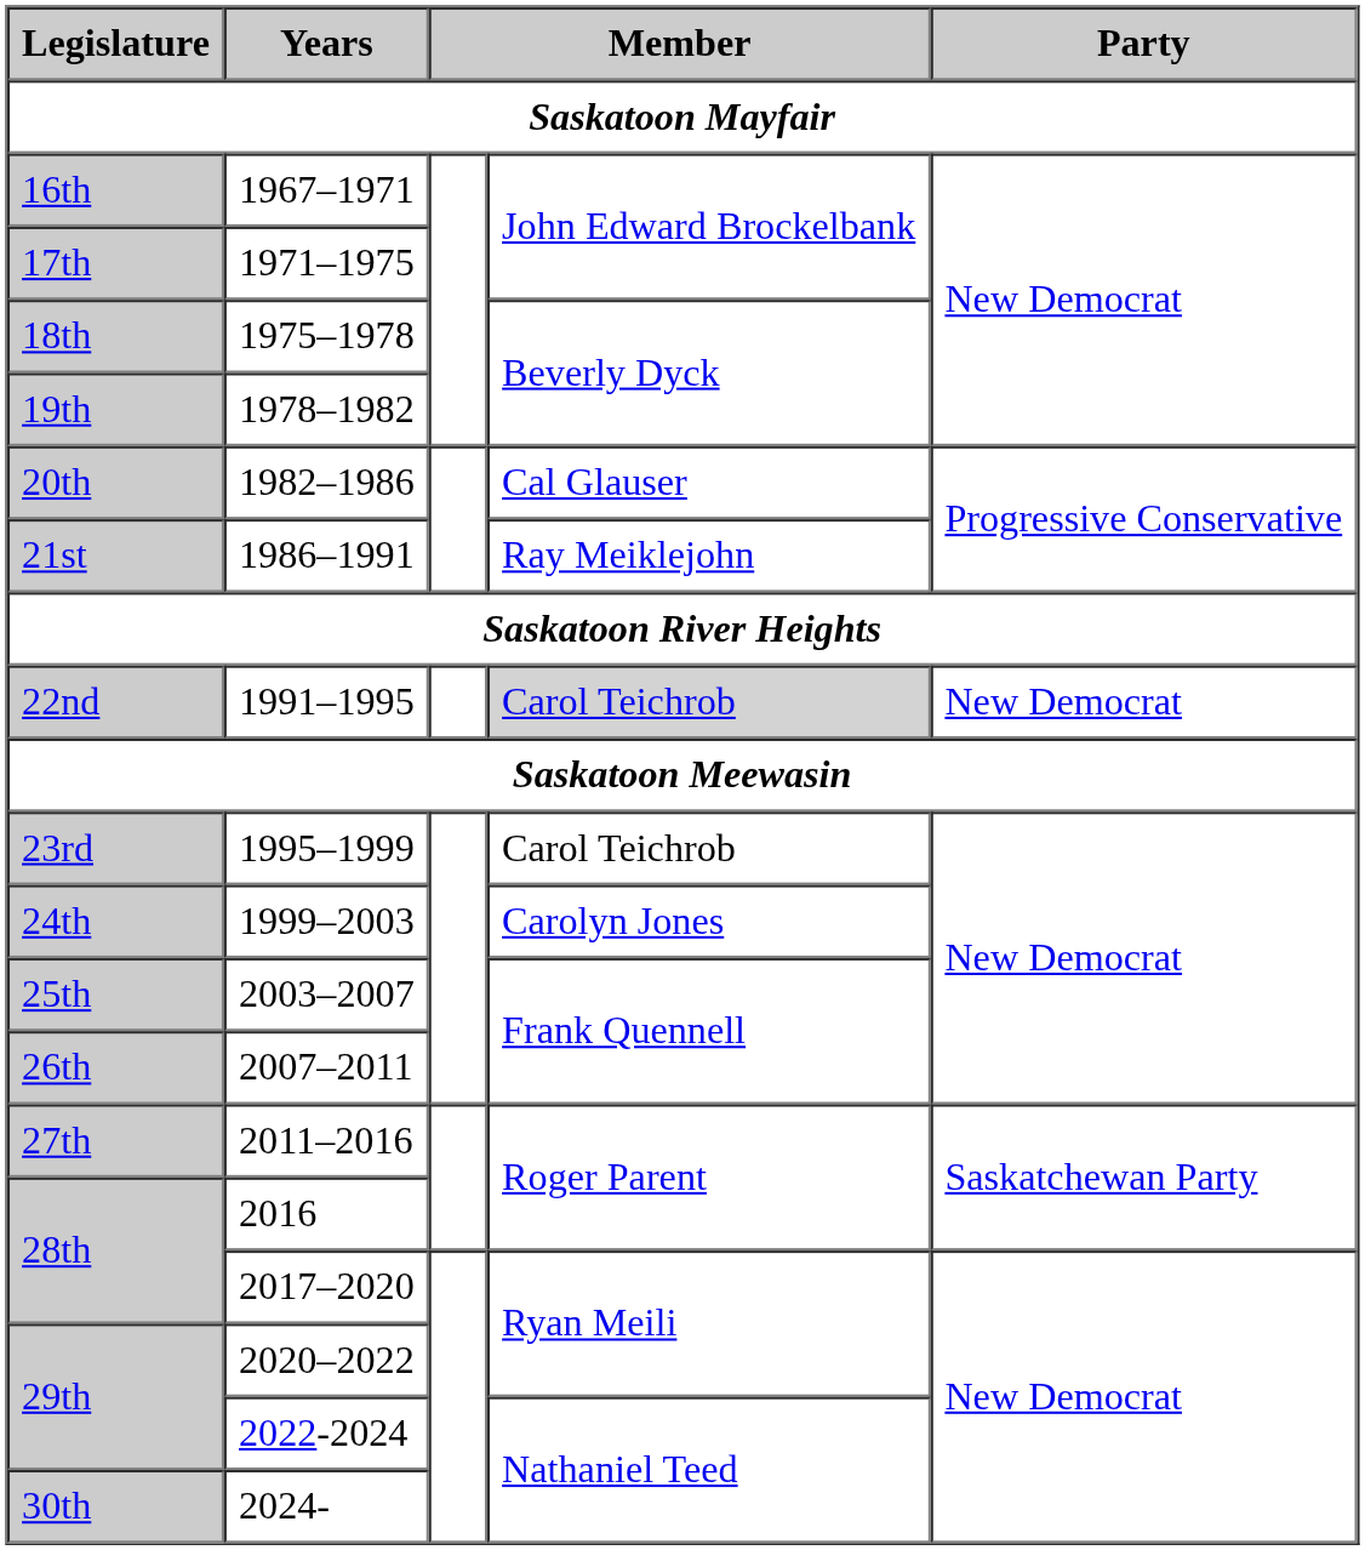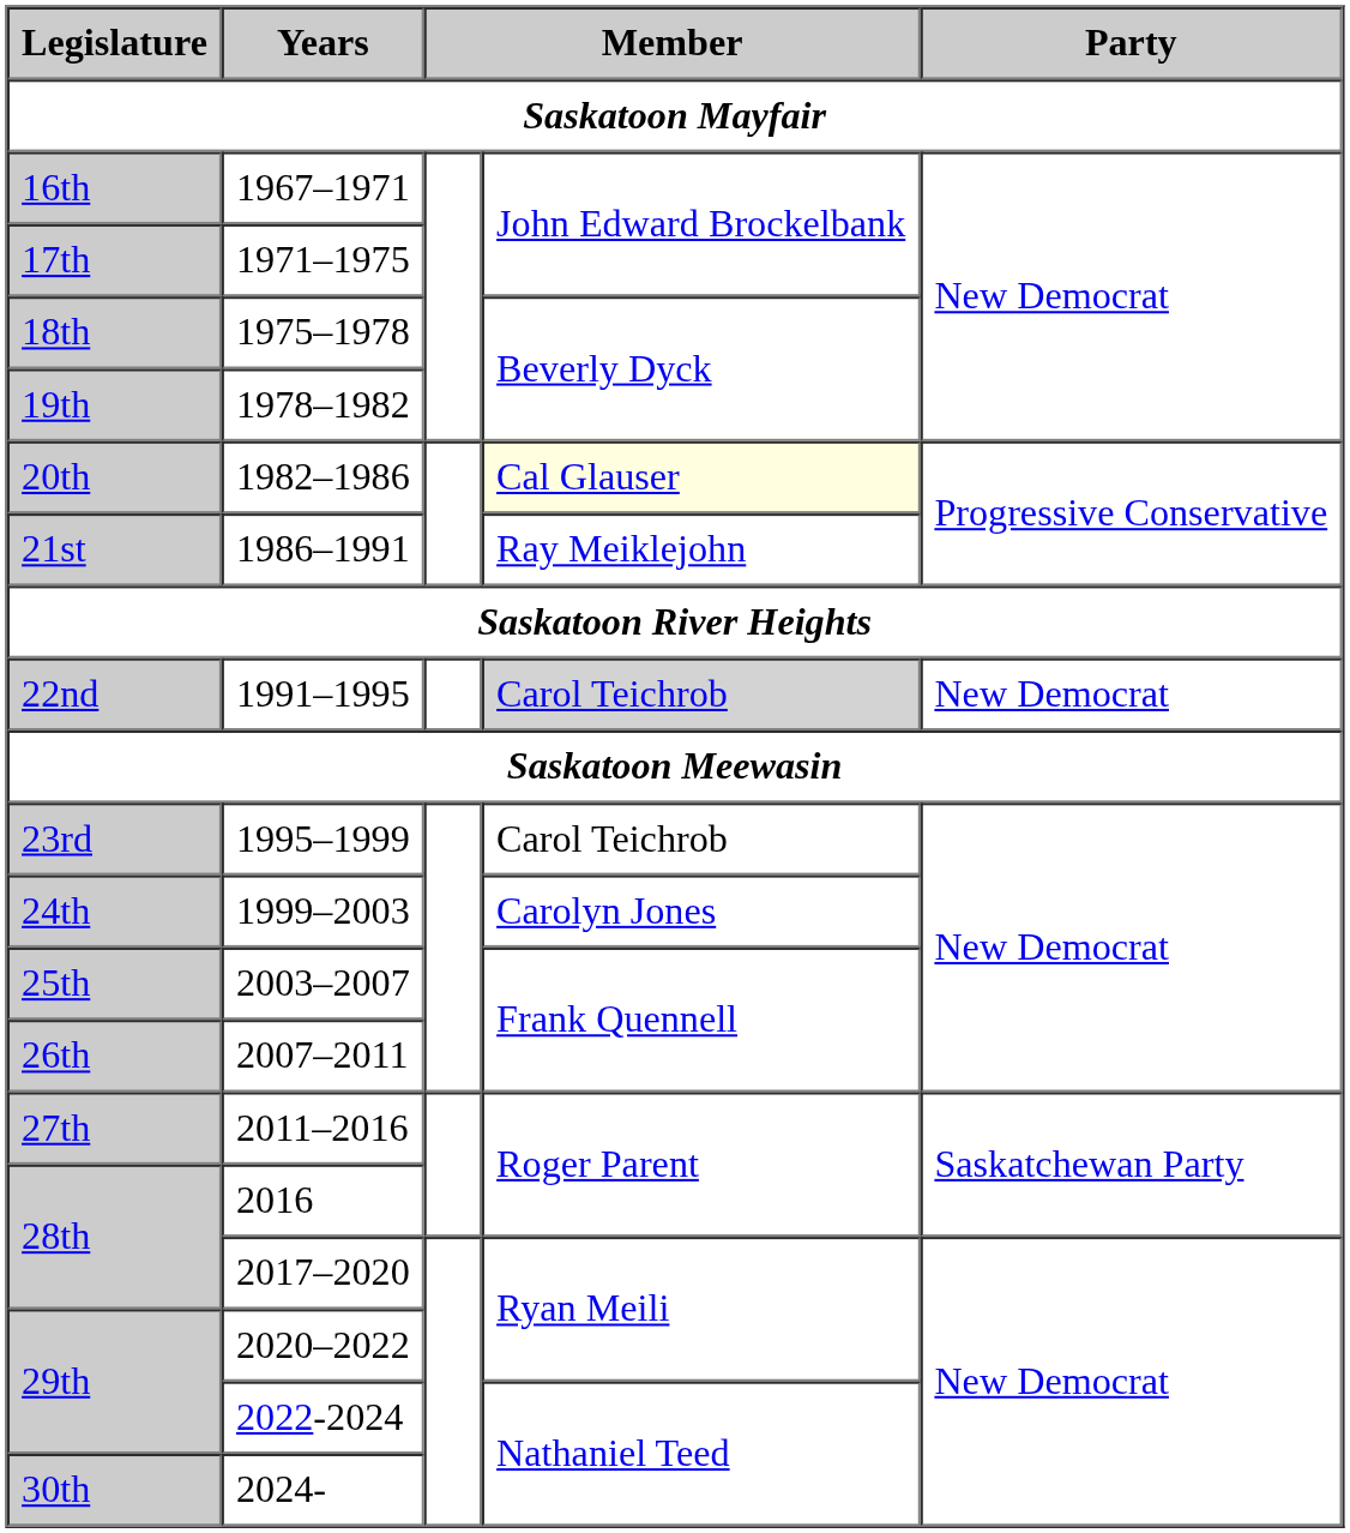20th | column 4: no background -> lightyellow background
